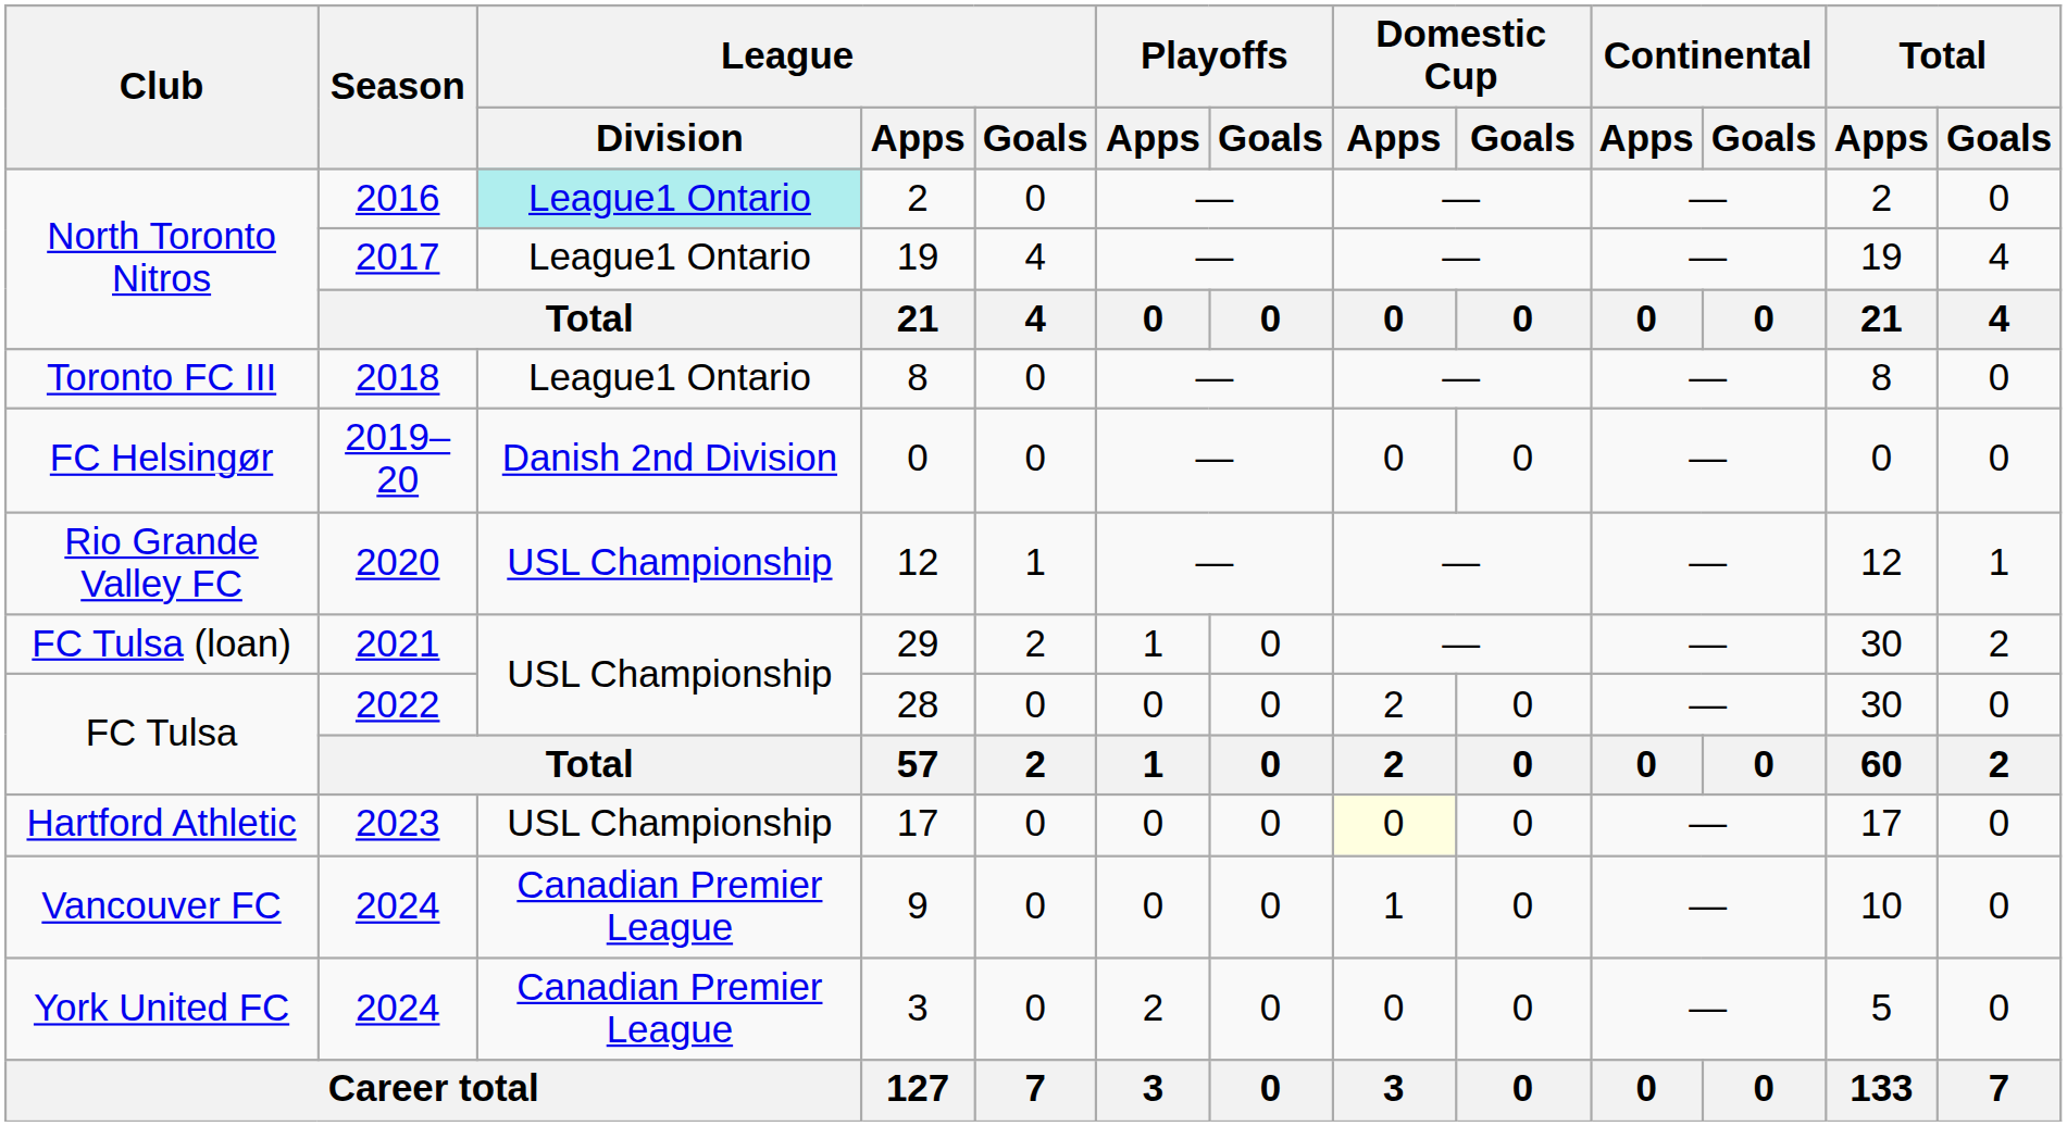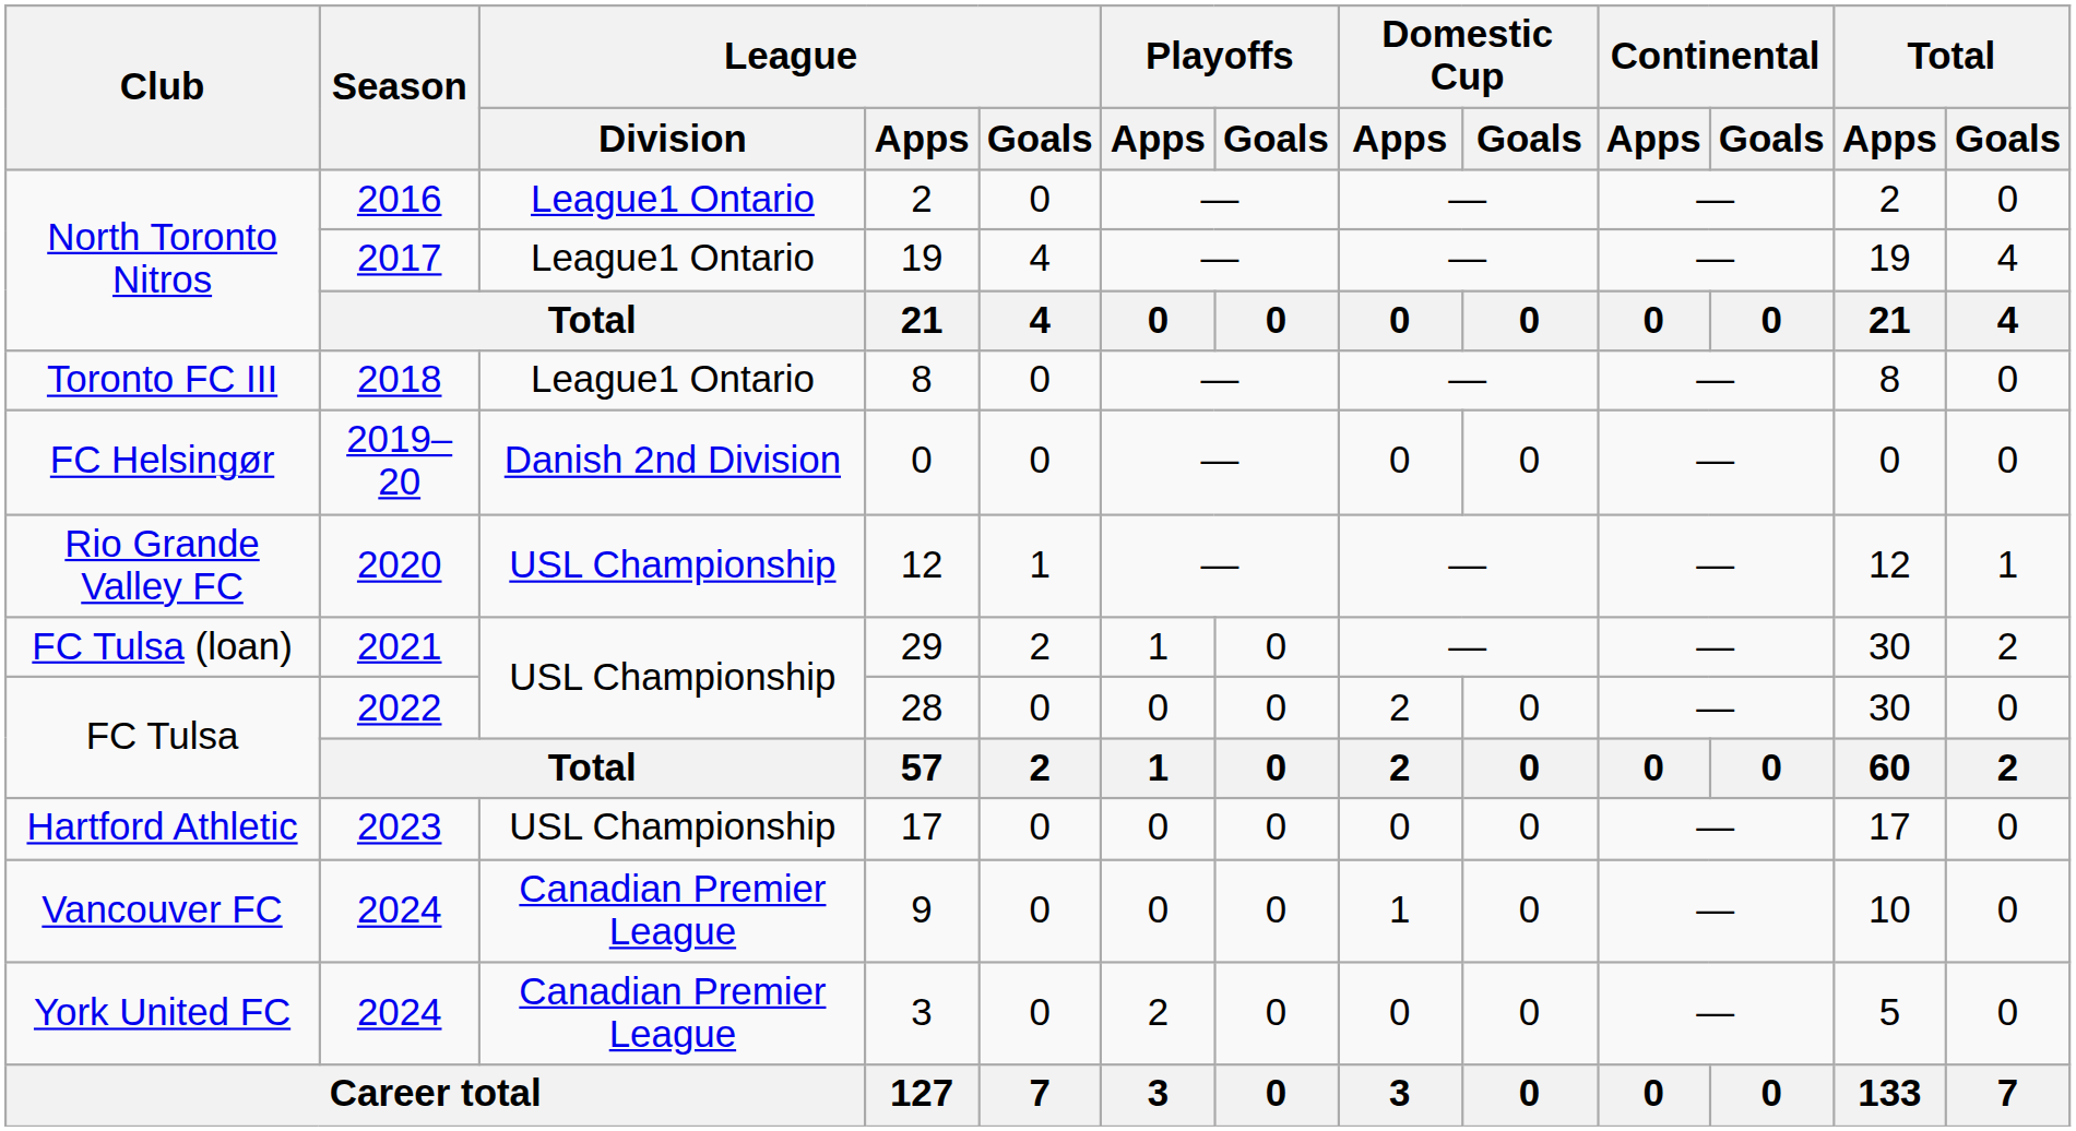North Toronto Nitros / 2 | League / Division: paleturquoise background -> no background
Hartford Athletic | Domestic Cup / Apps: lightyellow background -> no background
